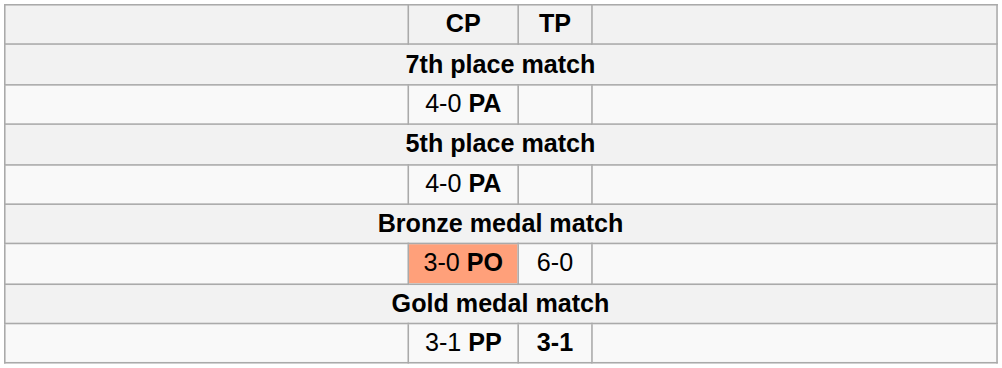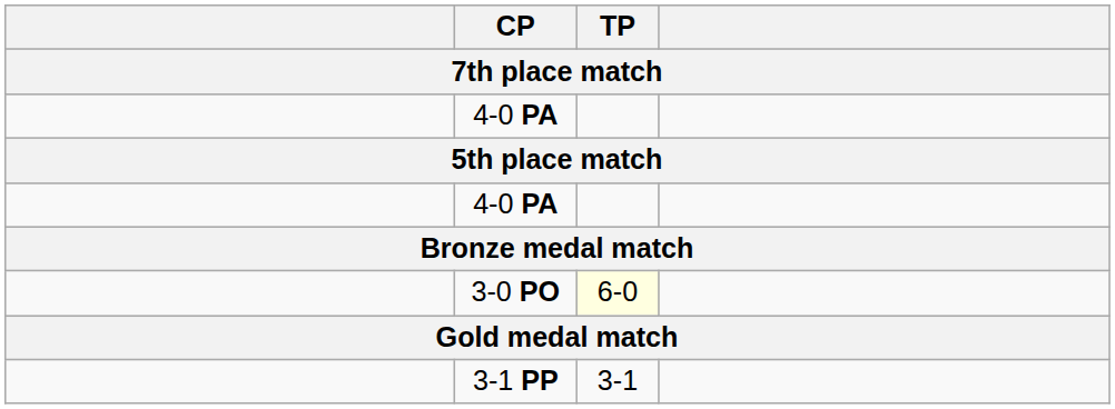3-0 PO | CP: lightsalmon background -> no background
3-0 PO | TP: no background -> lightyellow background
3-1 PP | TP: bold -> normal
